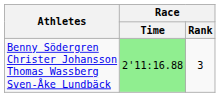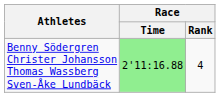row 3 | Race / Rank: 3 -> 4
